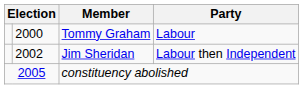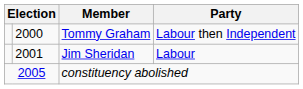Tommy Graham | Party: Labour -> Labour then Independent
Jim Sheridan | column 2: 2002 -> 2001
Jim Sheridan | Party: Labour then Independent -> Labour
